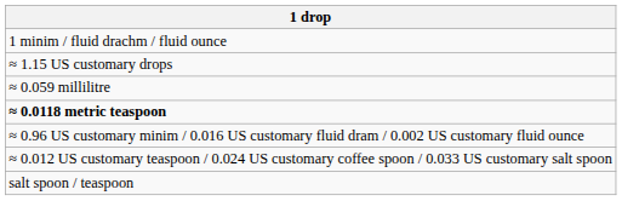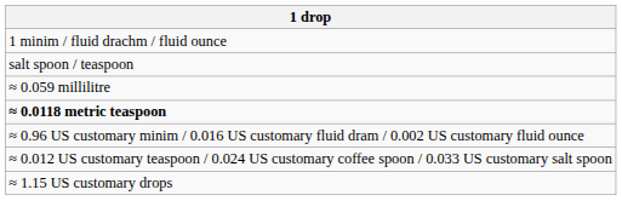row 3 | column 1: ≈ 1.15 US customary drops -> salt spoon / teaspoon
row 8 | column 1: salt spoon / teaspoon -> ≈ 1.15 US customary drops
